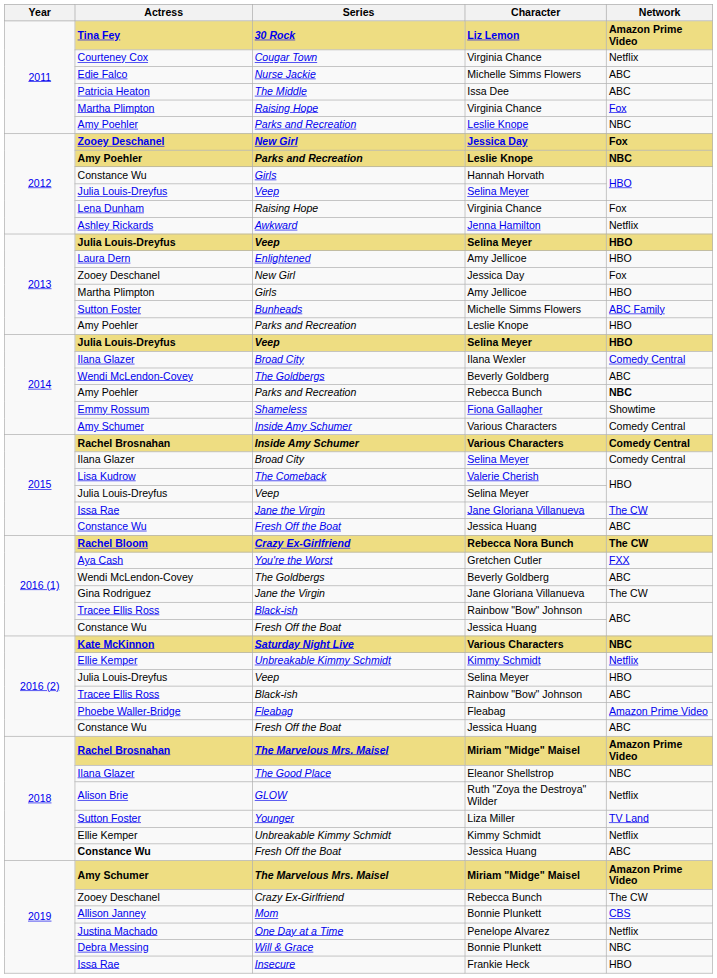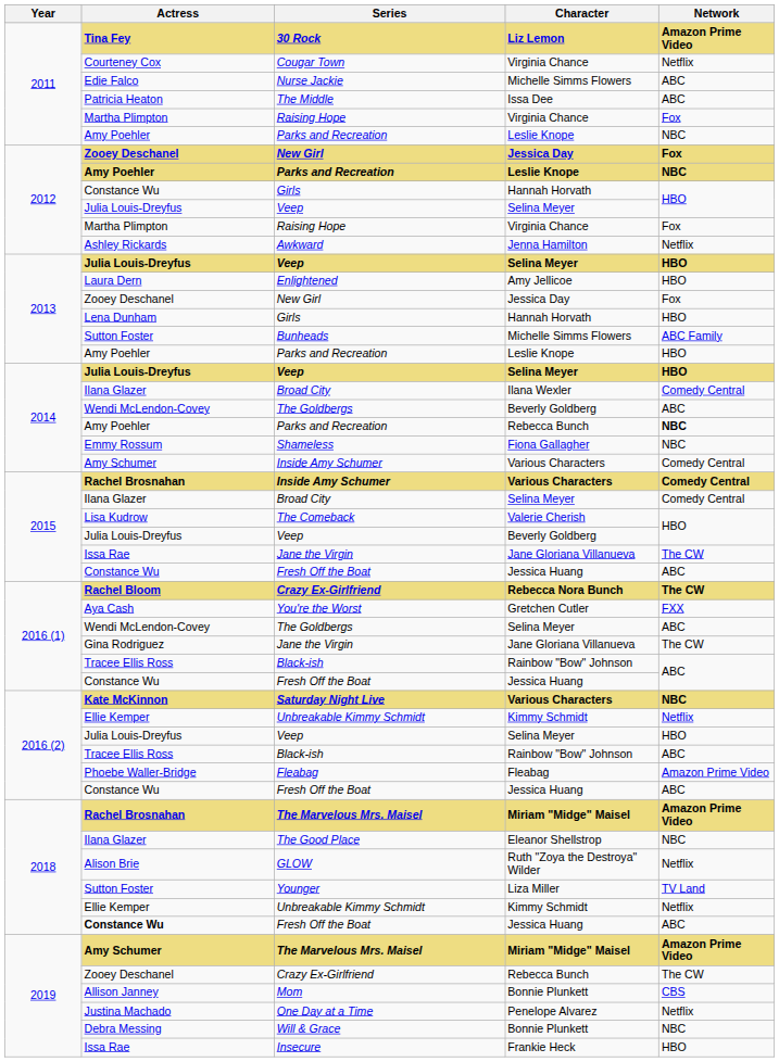2012 / Raising Hope | Actress: Lena Dunham -> Martha Plimpton
2013 / Girls | Actress: Martha Plimpton -> Lena Dunham
2013 / Girls | Character: Amy Jellicoe -> Hannah Horvath
Shameless | Network: Showtime -> NBC
2015 / Veep | Character: Selina Meyer -> Beverly Goldberg
2016 (1) / The Goldbergs | Character: Beverly Goldberg -> Selina Meyer
